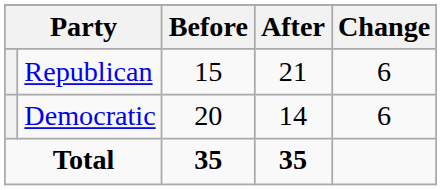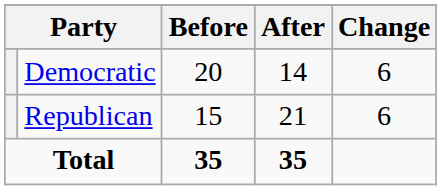rows swapped: Republican <-> Democratic
